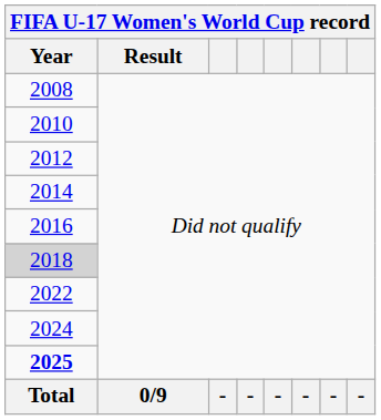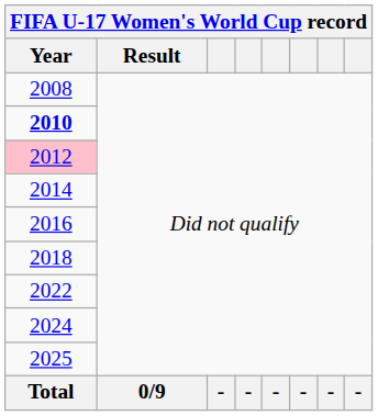2010 | Year: normal -> bold
2012 | Year: no background -> pink background
2018 | Year: lightgrey background -> no background
2025 | Year: bold -> normal
